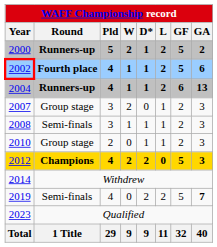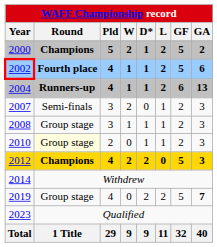2000 | Round: Runners-up -> Champions
2007 | Round: Group stage -> Semi-finals
2008 | Round: Semi-finals -> Group stage
2010 | Round: no background -> lightyellow background
2019 | Round: Semi-finals -> Group stage
